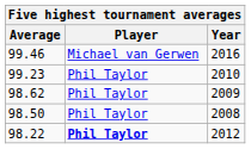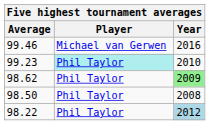99.23 | Player: no background -> paleturquoise background
98.62 | Year: no background -> lightgreen background
98.22 | Player: bold -> normal
98.22 | Year: no background -> lightblue background
